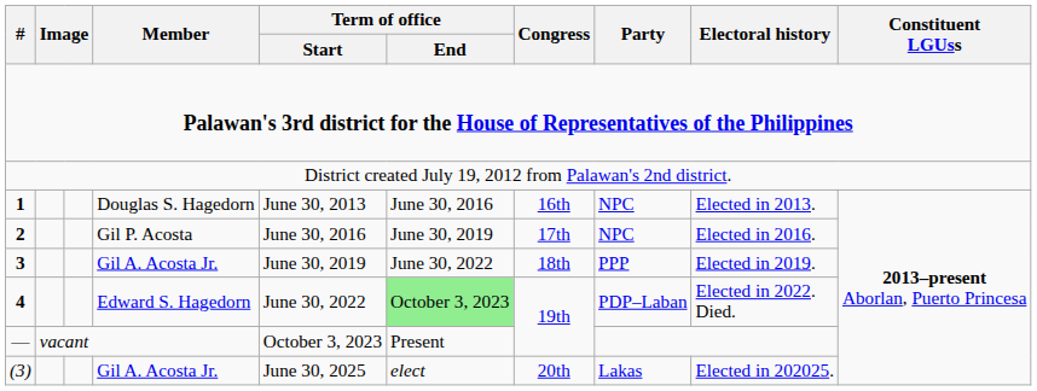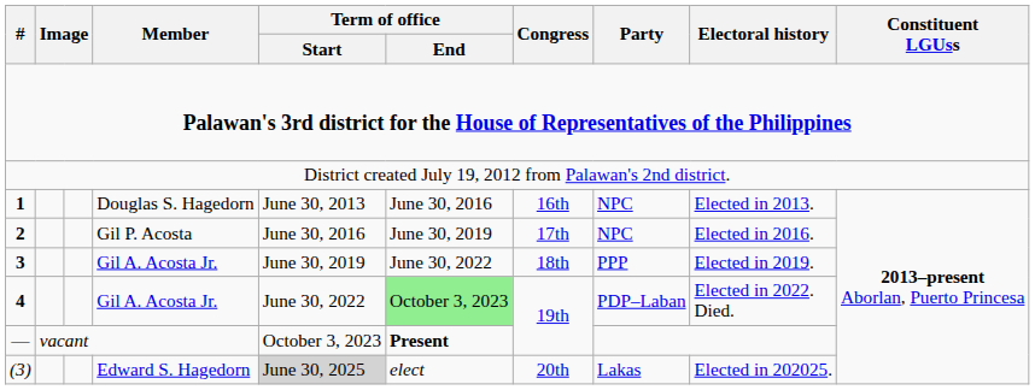4 | Member: Edward S. Hagedorn -> Gil A. Acosta Jr.
— | Term of office / End: normal -> bold
(3) | Member: Gil A. Acosta Jr. -> Edward S. Hagedorn
(3) | Term of office / Start: no background -> lightgrey background
